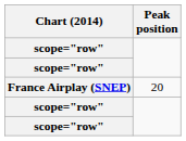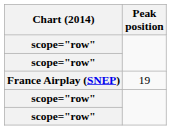France Airplay (SNEP) | Peak position: 20 -> 19
